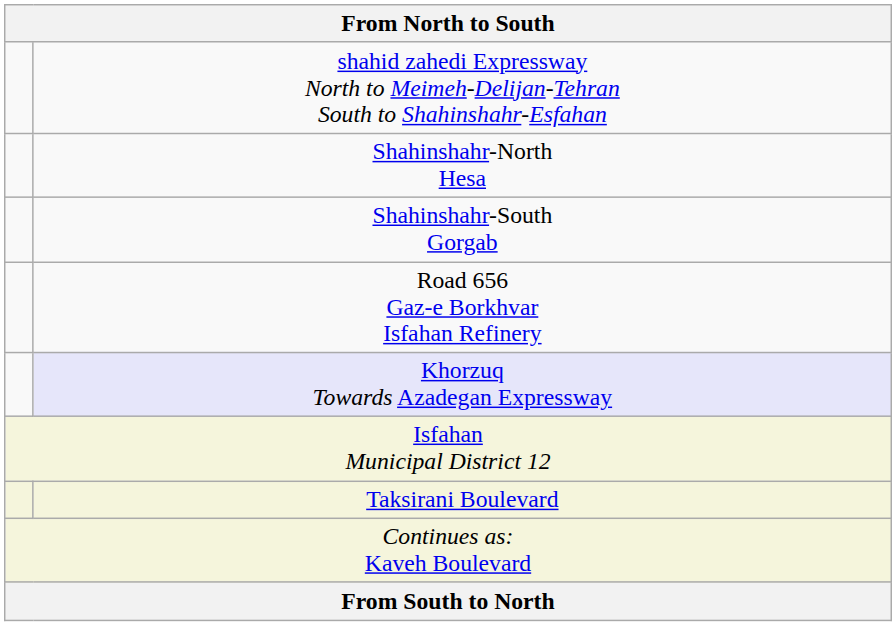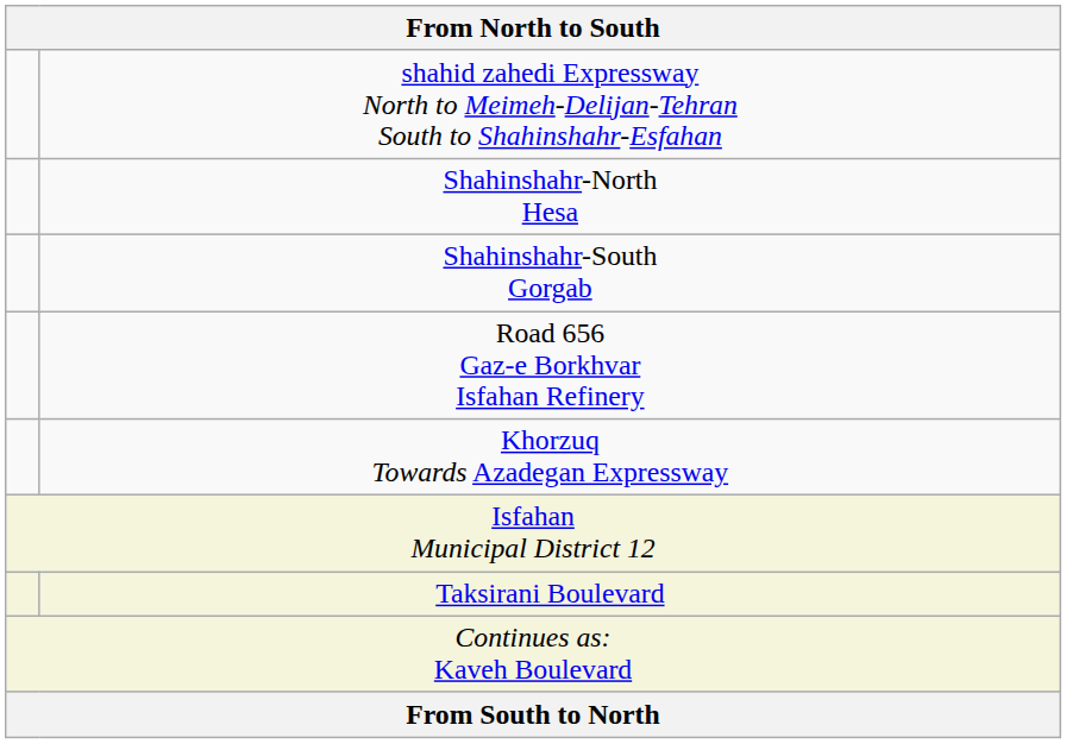Khorzuq Towards Azadegan Expressway | column 2: lavender background -> no background
